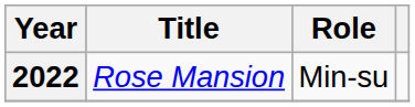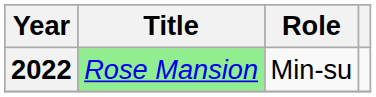2022 | Title: no background -> lightgreen background
